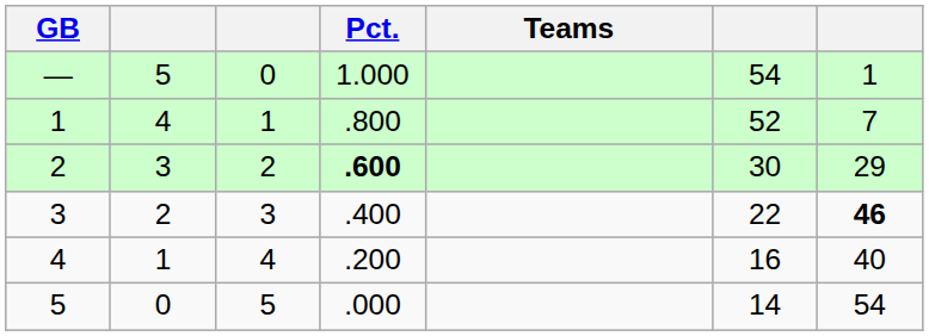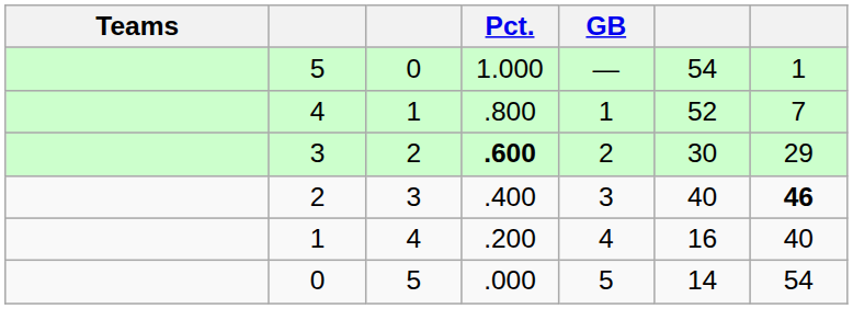columns swapped: Teams <-> GB
row 5 | column 6: 22 -> 40
